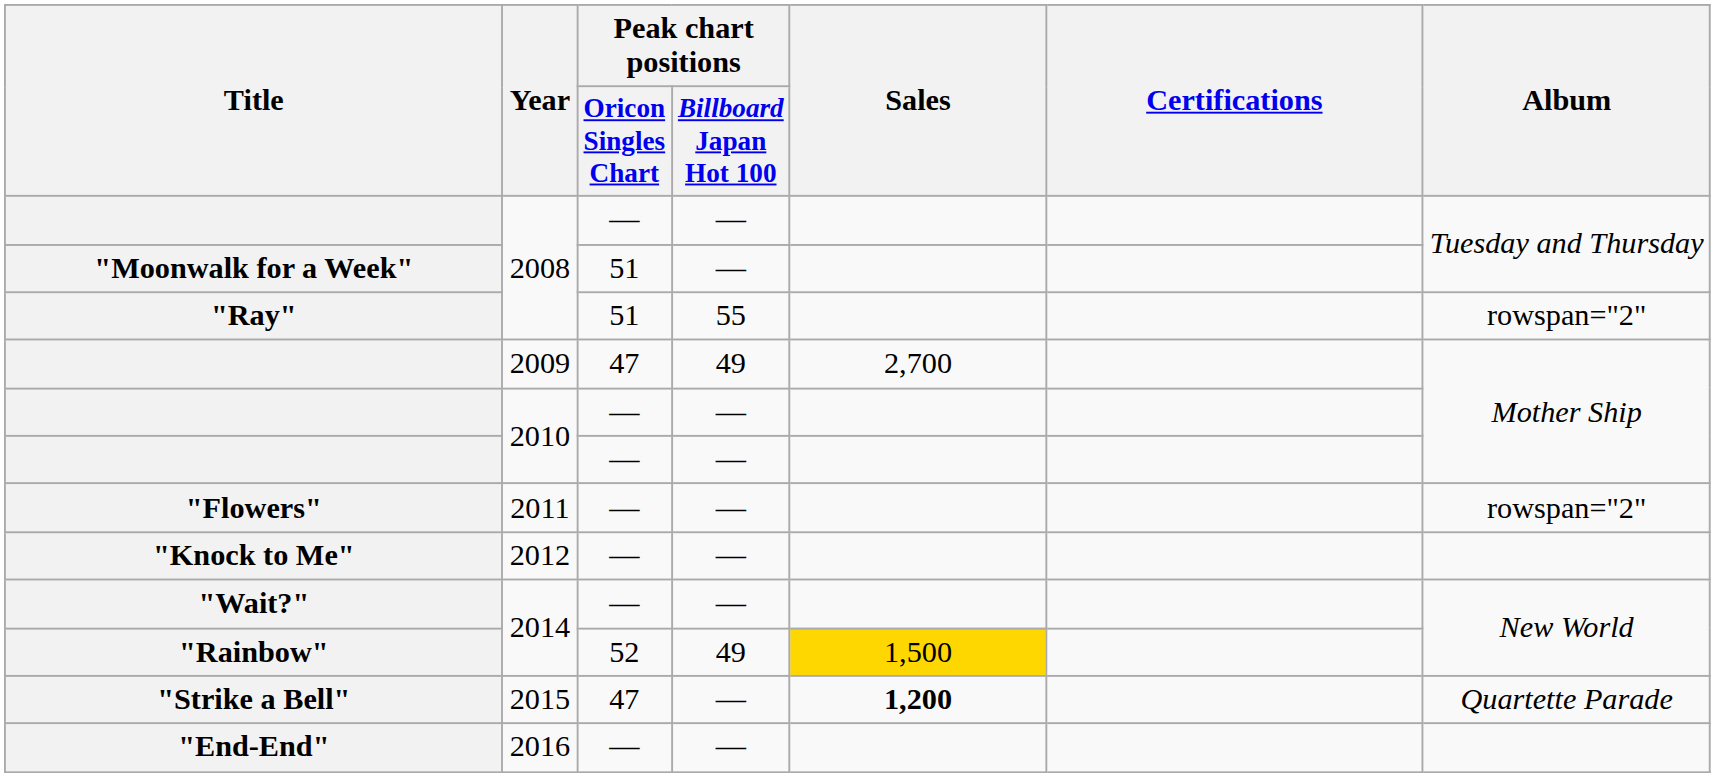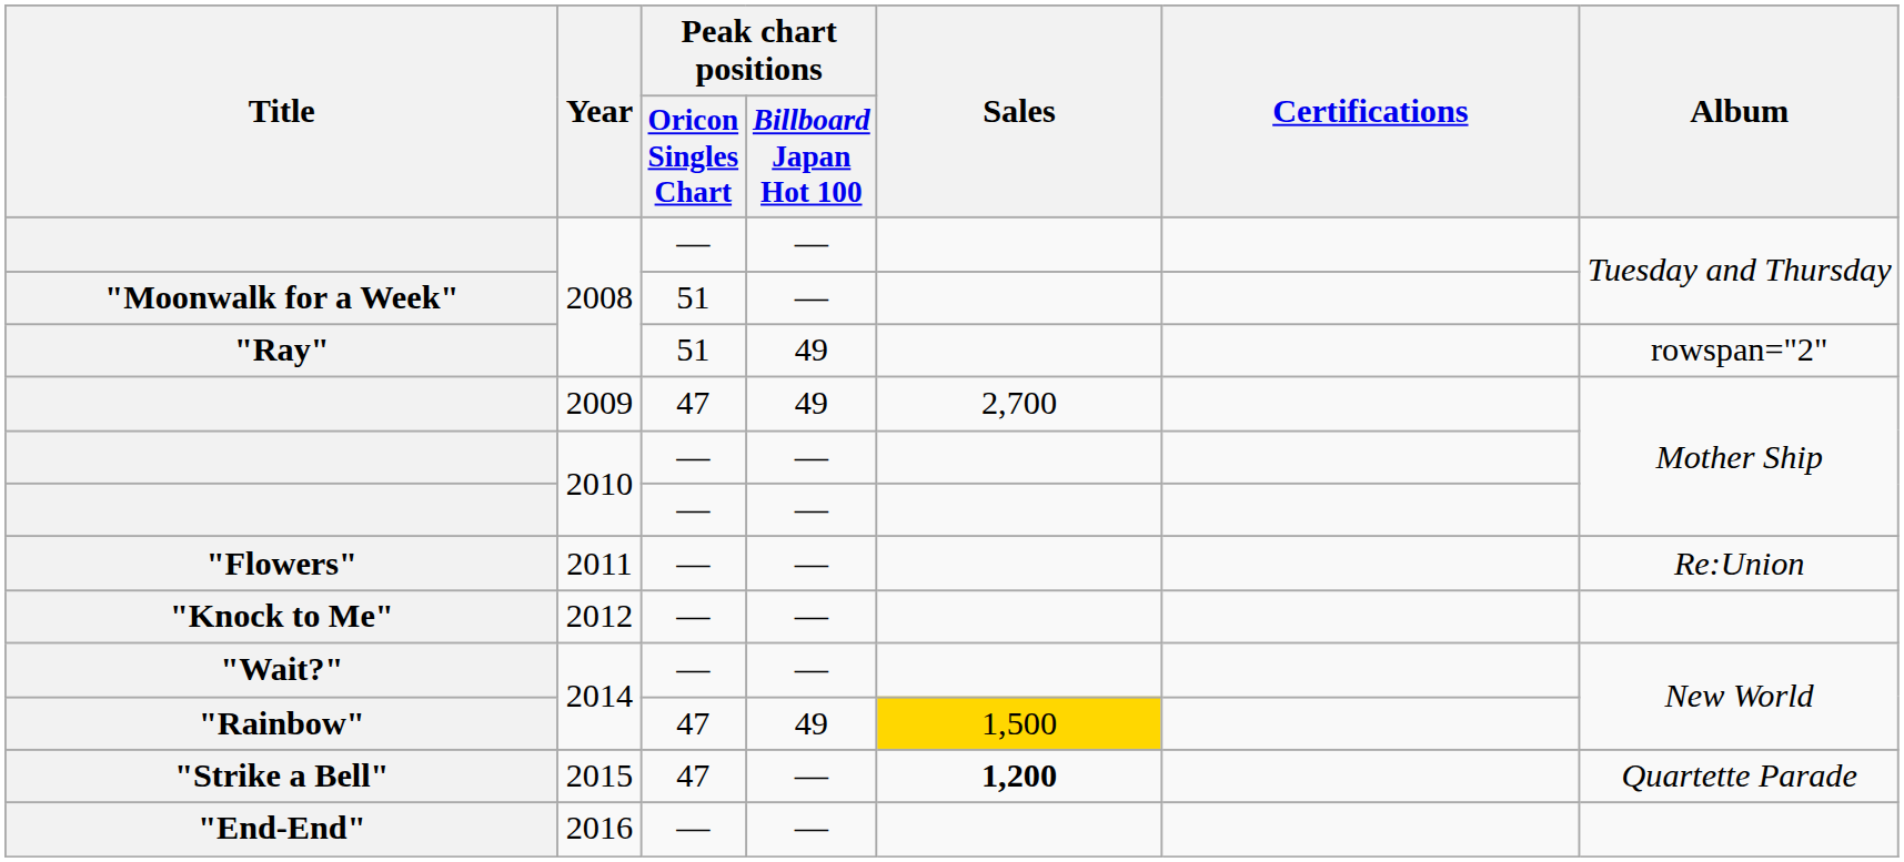"Ray" | Peak chart positions / Billboard Japan Hot 100: 55 -> 49
"Flowers" | Album: rowspan="2" -> Re:Union
"Rainbow" | Peak chart positions / Oricon Singles Chart: 52 -> 47
